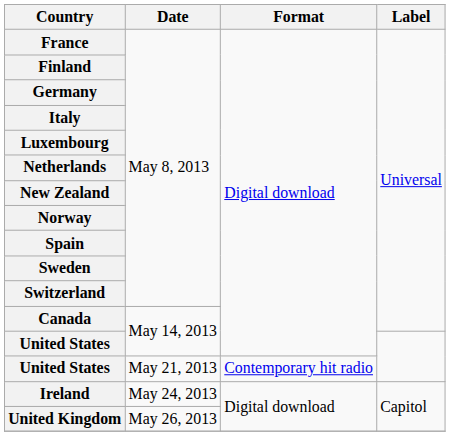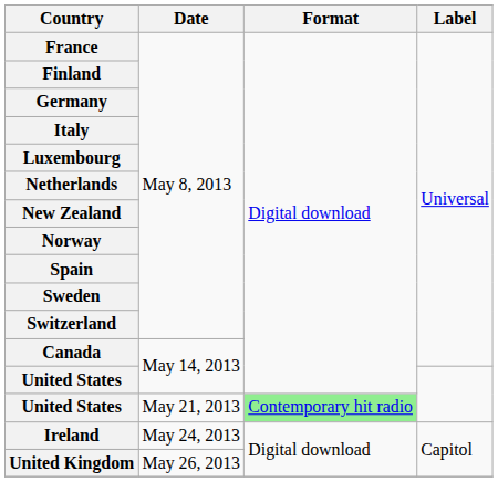United States / May 21, 2013 | Format: no background -> lightgreen background
